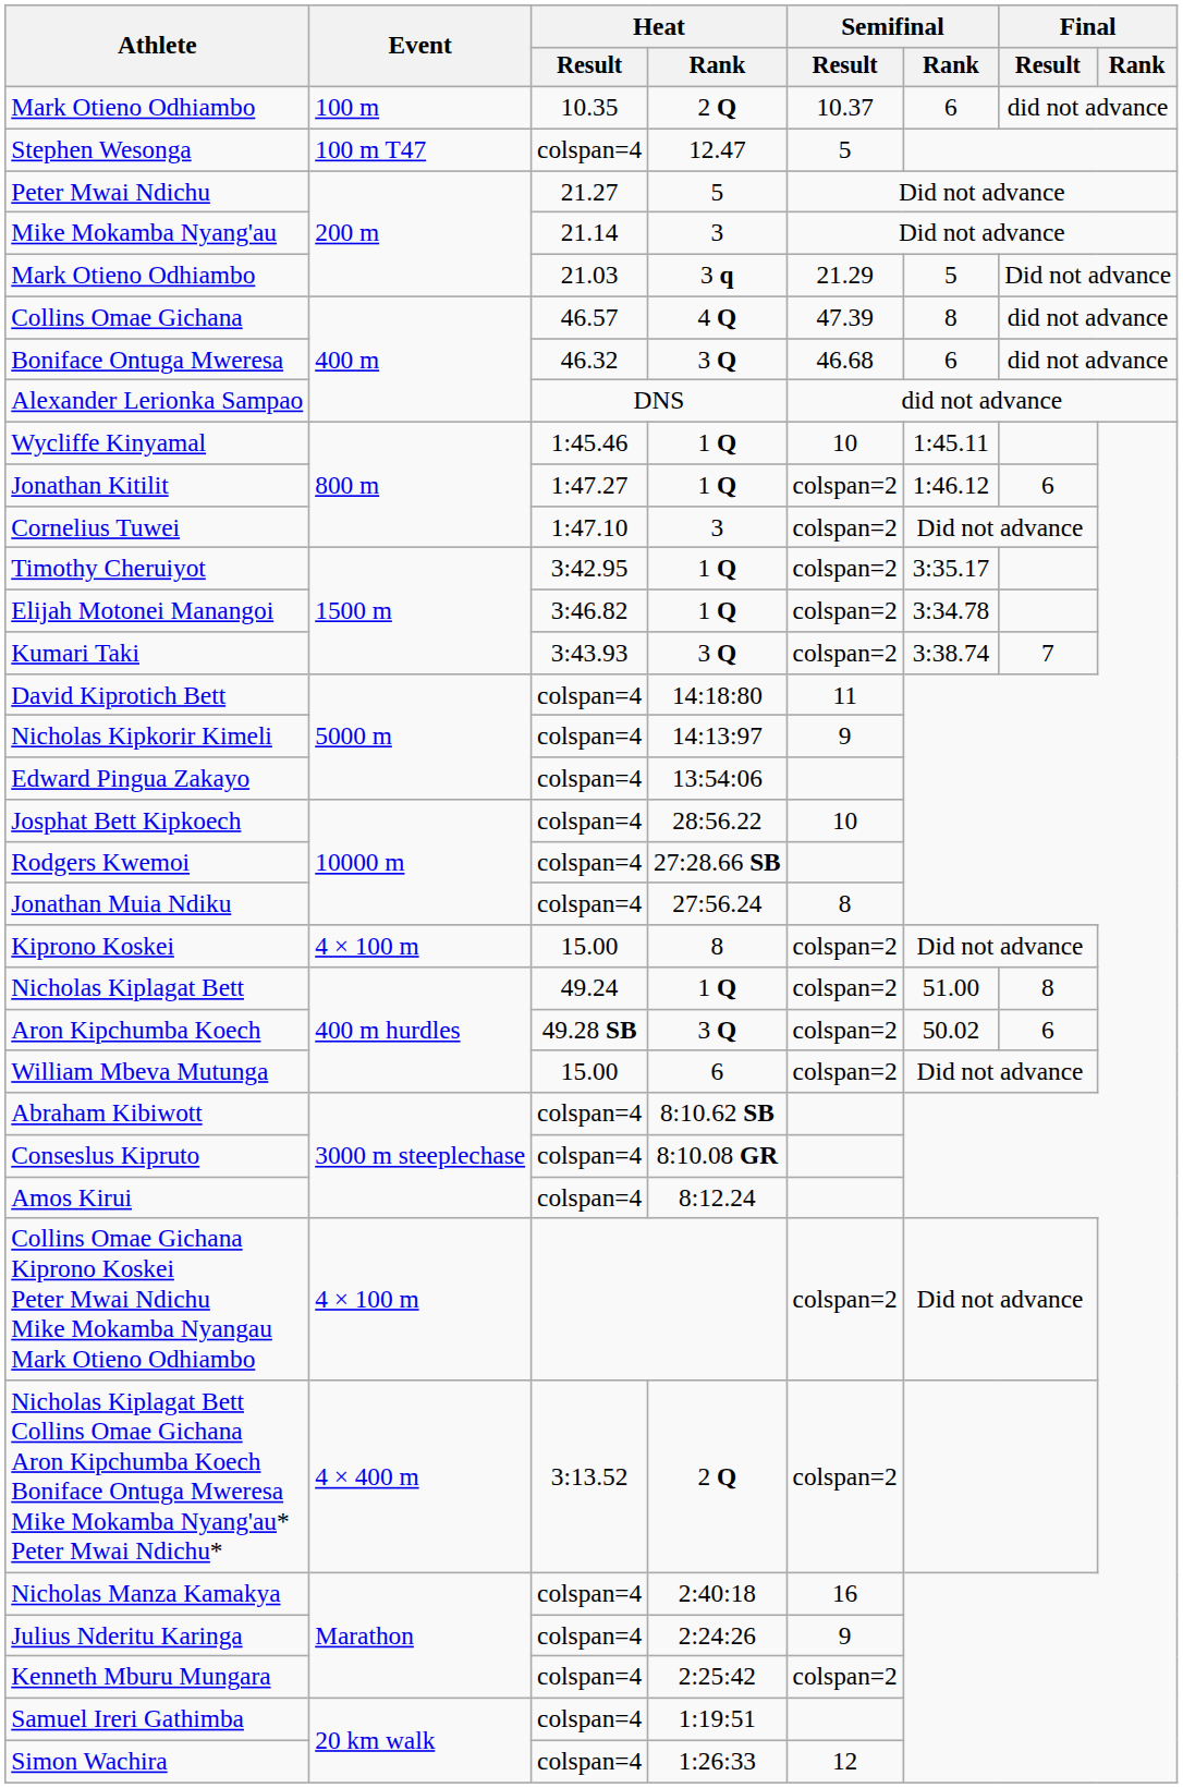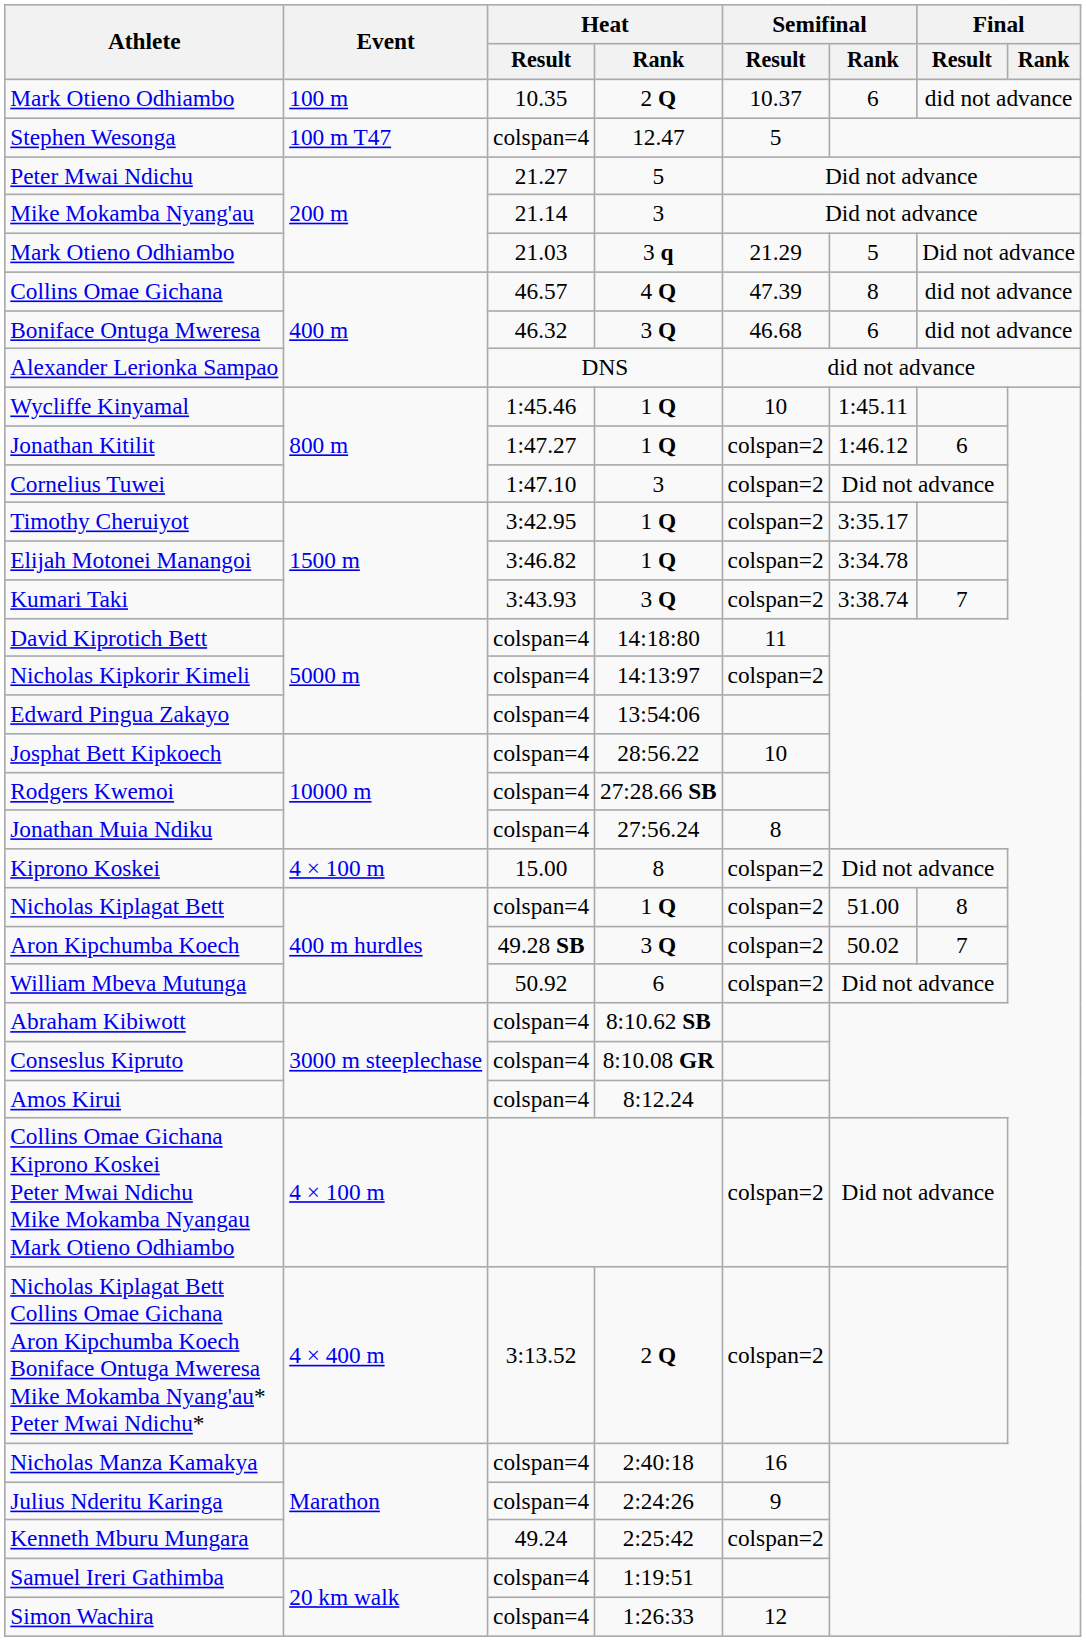Nicholas Kipkorir Kimeli | Semifinal / Result: 9 -> colspan=2
Nicholas Kiplagat Bett | Heat / Result: 49.24 -> colspan=4
Aron Kipchumba Koech | Final / Result: 6 -> 7
William Mbeva Mutunga | Heat / Result: 15.00 -> 50.92
Kenneth Mburu Mungara | Heat / Result: colspan=4 -> 49.24
